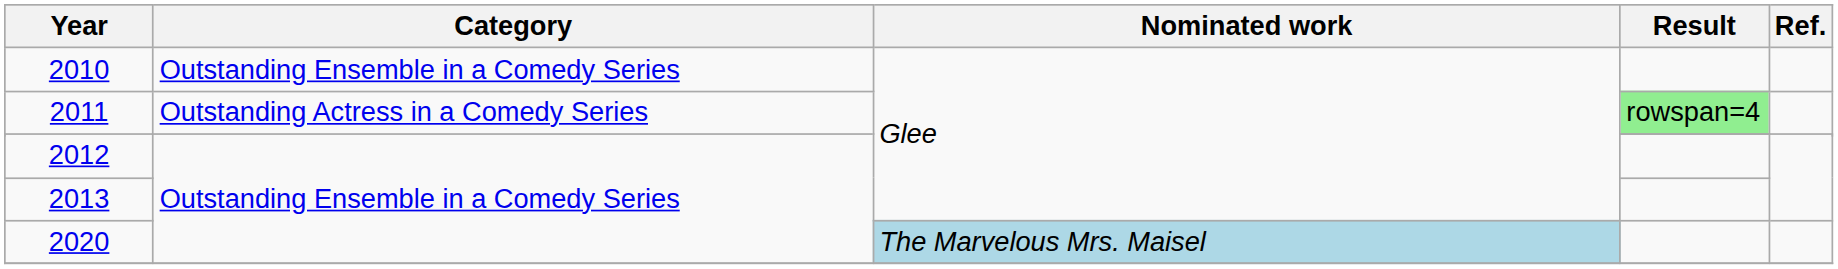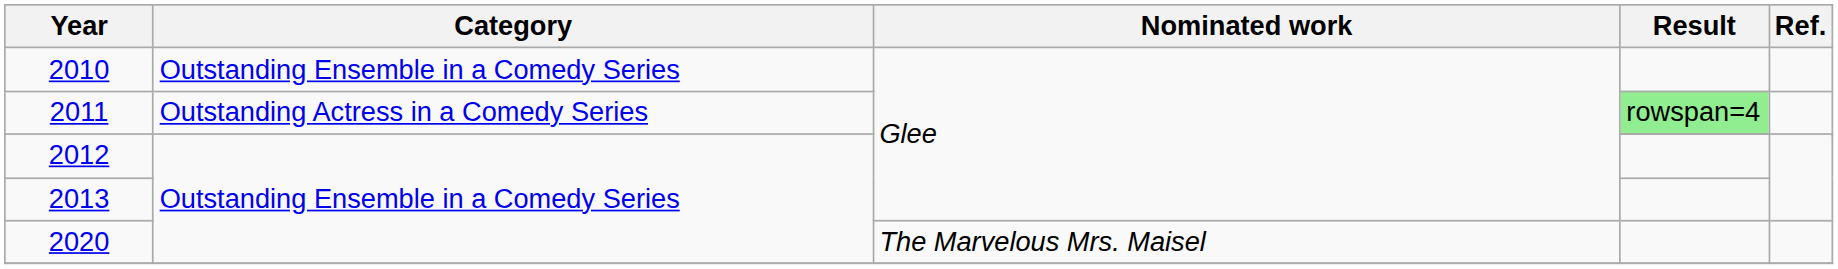2020 | Nominated work: lightblue background -> no background
